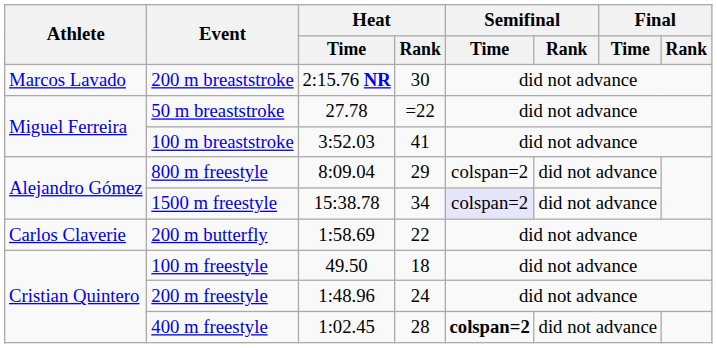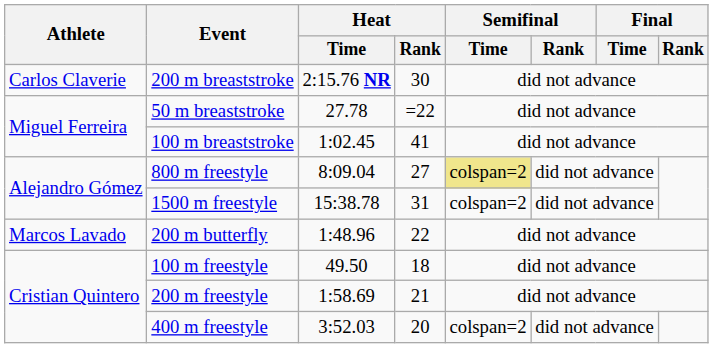200 m breaststroke | Athlete: Marcos Lavado -> Carlos Claverie
100 m breaststroke | Heat / Time: 3:52.03 -> 1:02.45
800 m freestyle | Heat / Rank: 29 -> 27
800 m freestyle | Semifinal / Time: no background -> khaki background
1500 m freestyle | Heat / Rank: 34 -> 31
1500 m freestyle | Semifinal / Time: lavender background -> no background
200 m butterfly | Athlete: Carlos Claverie -> Marcos Lavado
200 m butterfly | Heat / Time: 1:58.69 -> 1:48.96
200 m freestyle | Heat / Time: 1:48.96 -> 1:58.69
200 m freestyle | Heat / Rank: 24 -> 21
400 m freestyle | Heat / Time: 1:02.45 -> 3:52.03
400 m freestyle | Heat / Rank: 28 -> 20
400 m freestyle | Semifinal / Time: bold -> normal
